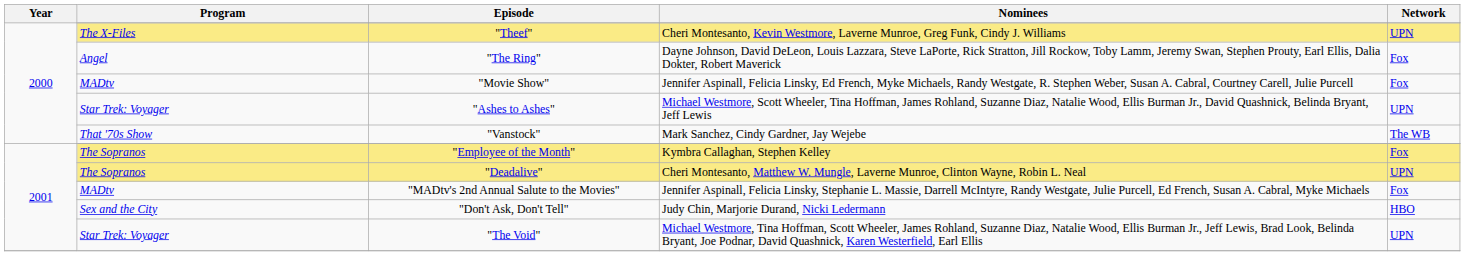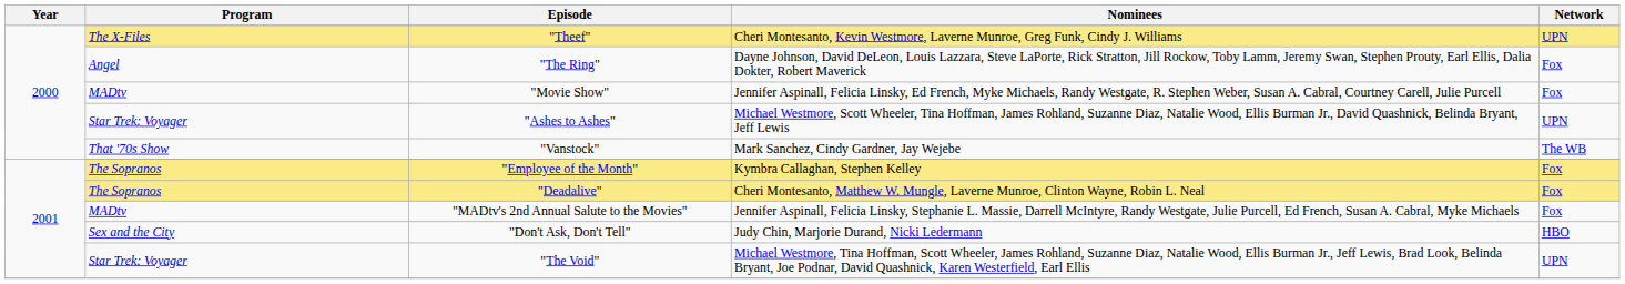"Deadalive" | Network: UPN -> Fox
